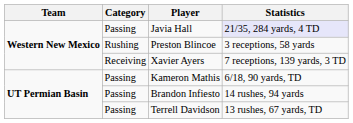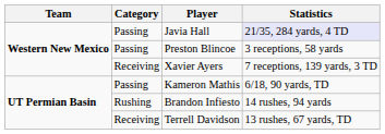Preston Blincoe | Category: Rushing -> Passing
Brandon Infiesto | Category: Passing -> Rushing
Terrell Davidson | Category: Passing -> Receiving
